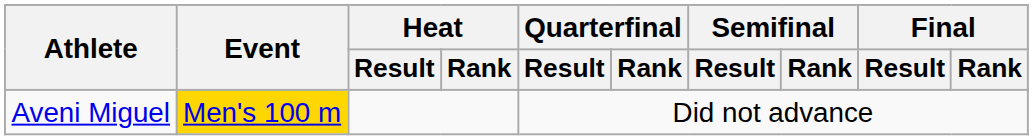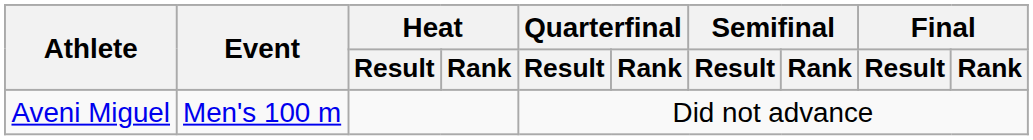Aveni Miguel | Event: gold background -> no background
